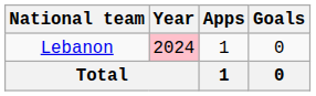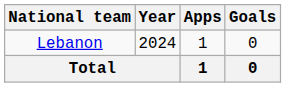Lebanon | Year: pink background -> no background
